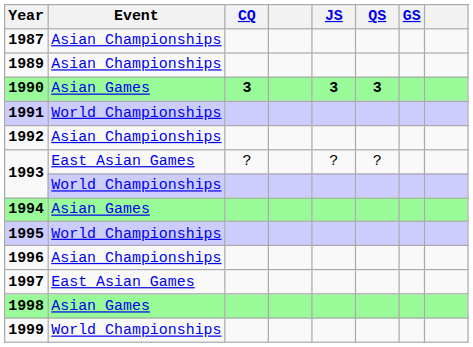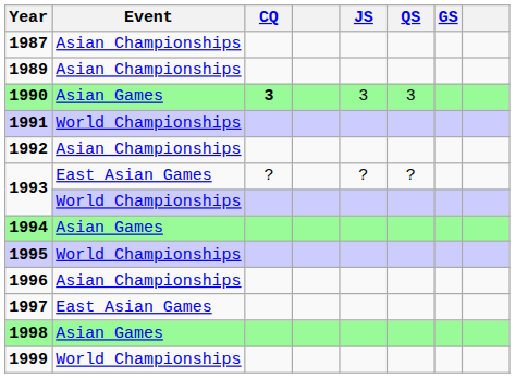1990 | JS: bold -> normal
1990 | QS: bold -> normal
